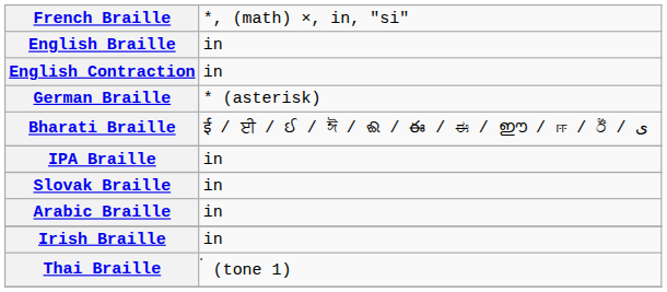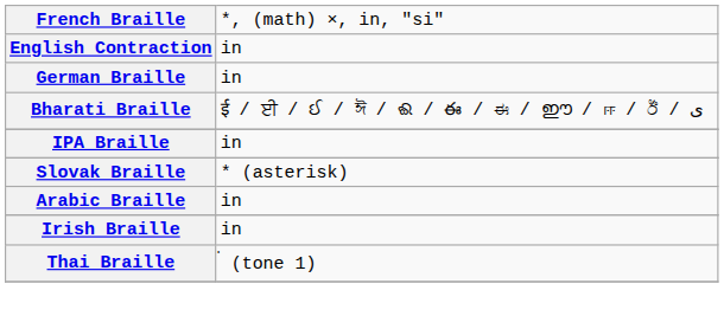- row: English Braille | in
German Braille | column 2: * (asterisk) -> in
Slovak Braille | column 2: in -> * (asterisk)
